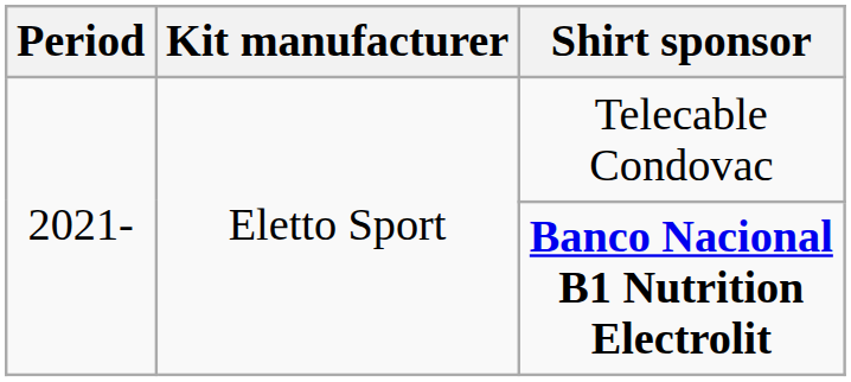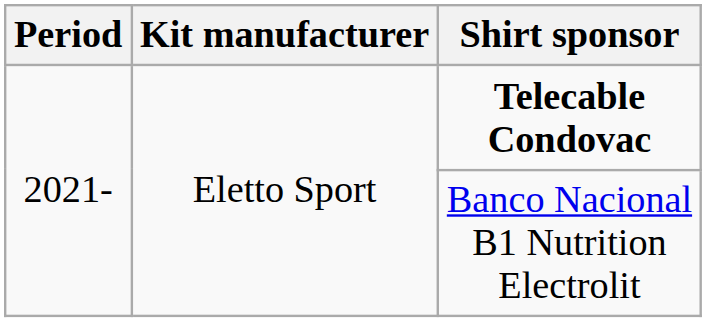Telecable Condovac | Shirt sponsor: normal -> bold
Banco Nacional B1 Nutrition Electrolit | Shirt sponsor: bold -> normal
